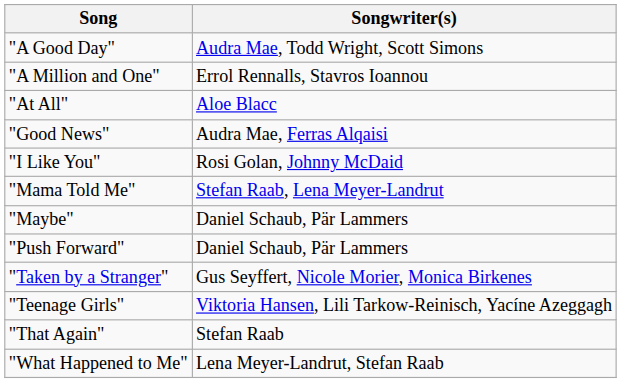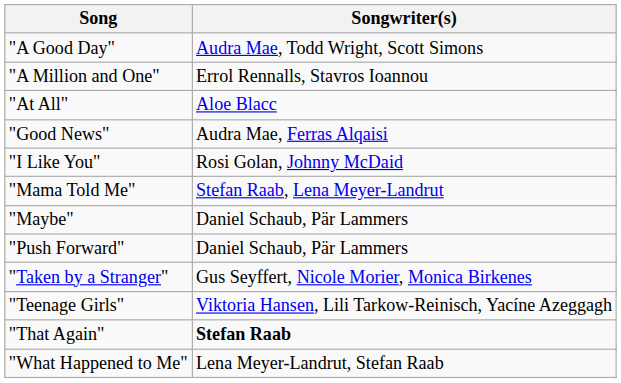"That Again" | Songwriter(s): normal -> bold
